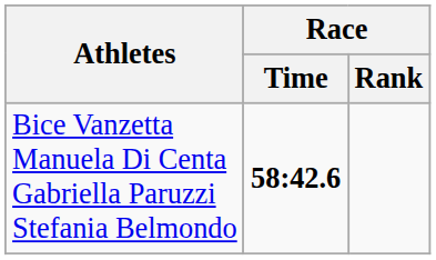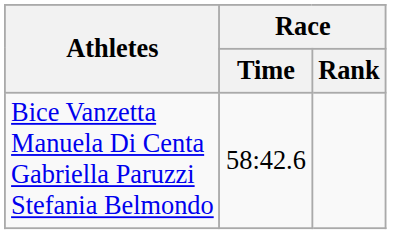row 3 | Race / Time: bold -> normal
